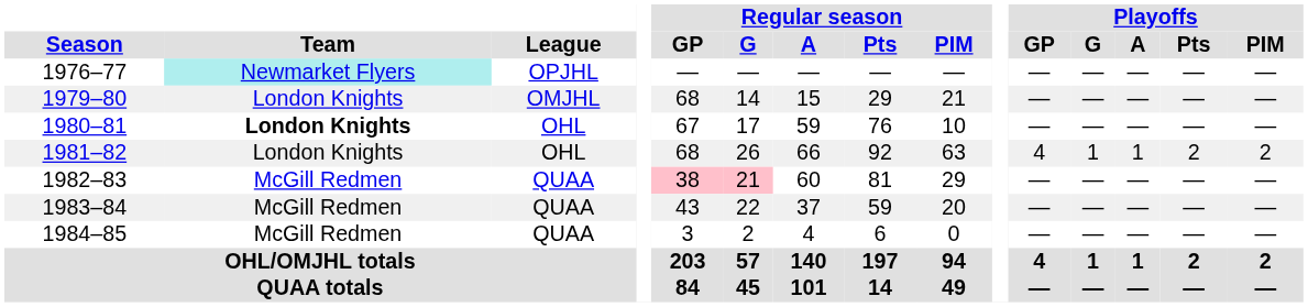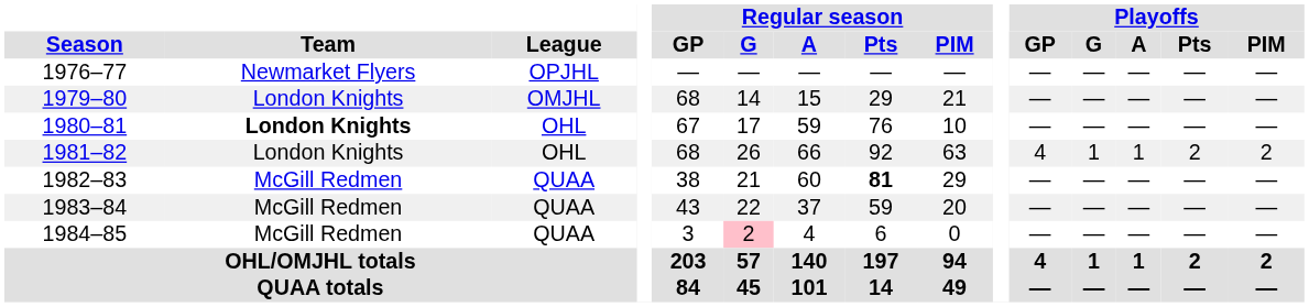1976–77 | Team: paleturquoise background -> no background
1982–83 | Regular season / GP: pink background -> no background
1982–83 | Regular season / G: pink background -> no background
1982–83 | Regular season / Pts: normal -> bold
1984–85 | Regular season / G: no background -> pink background
